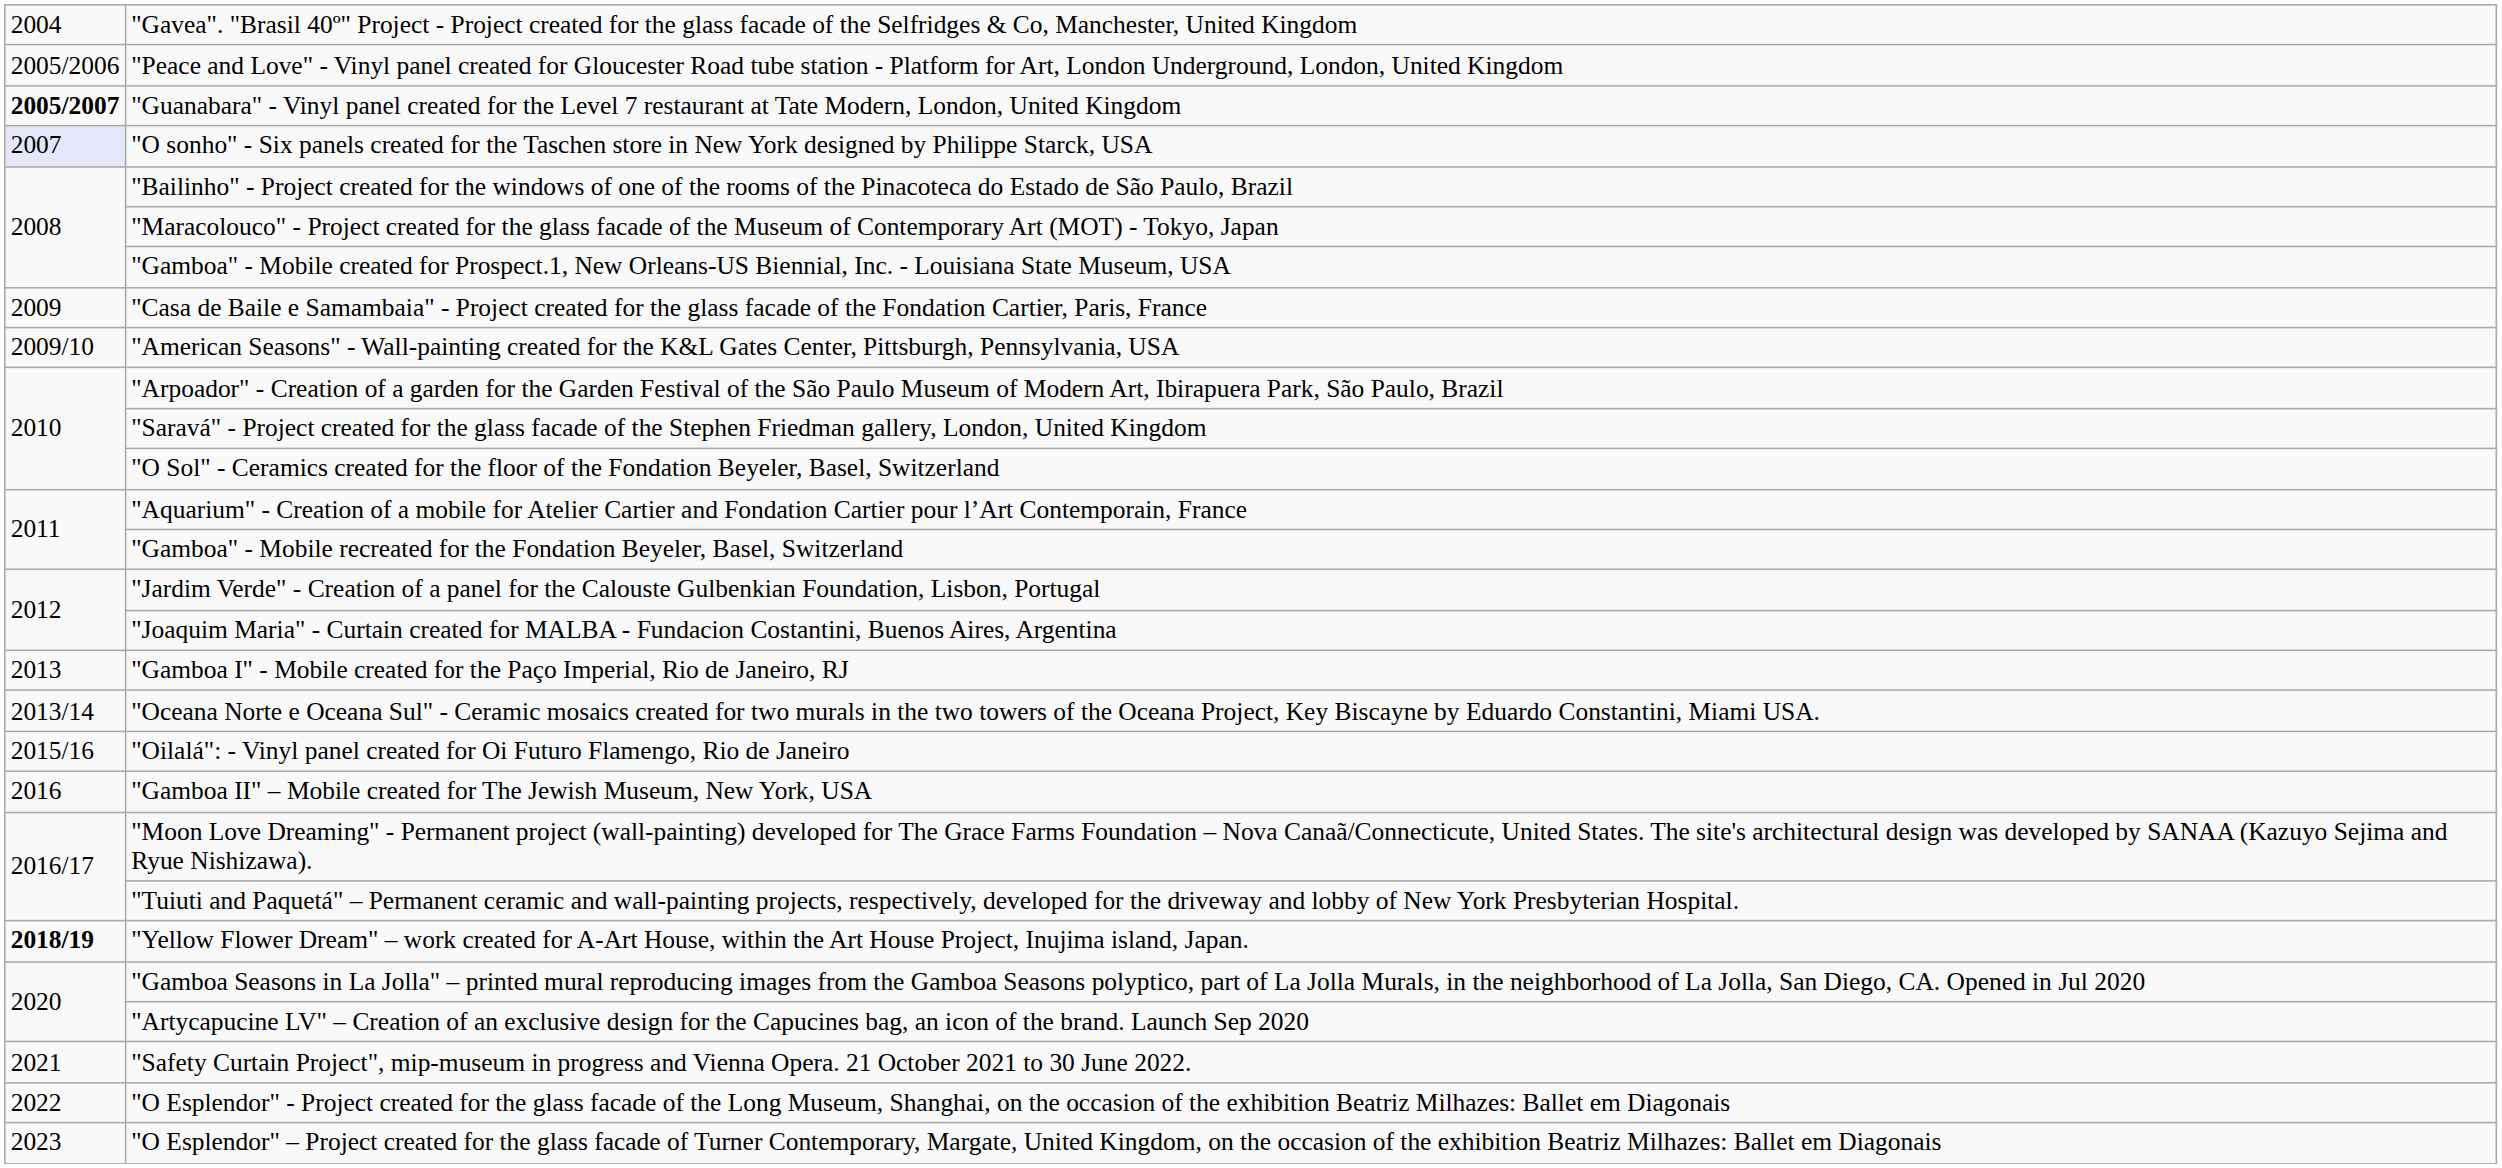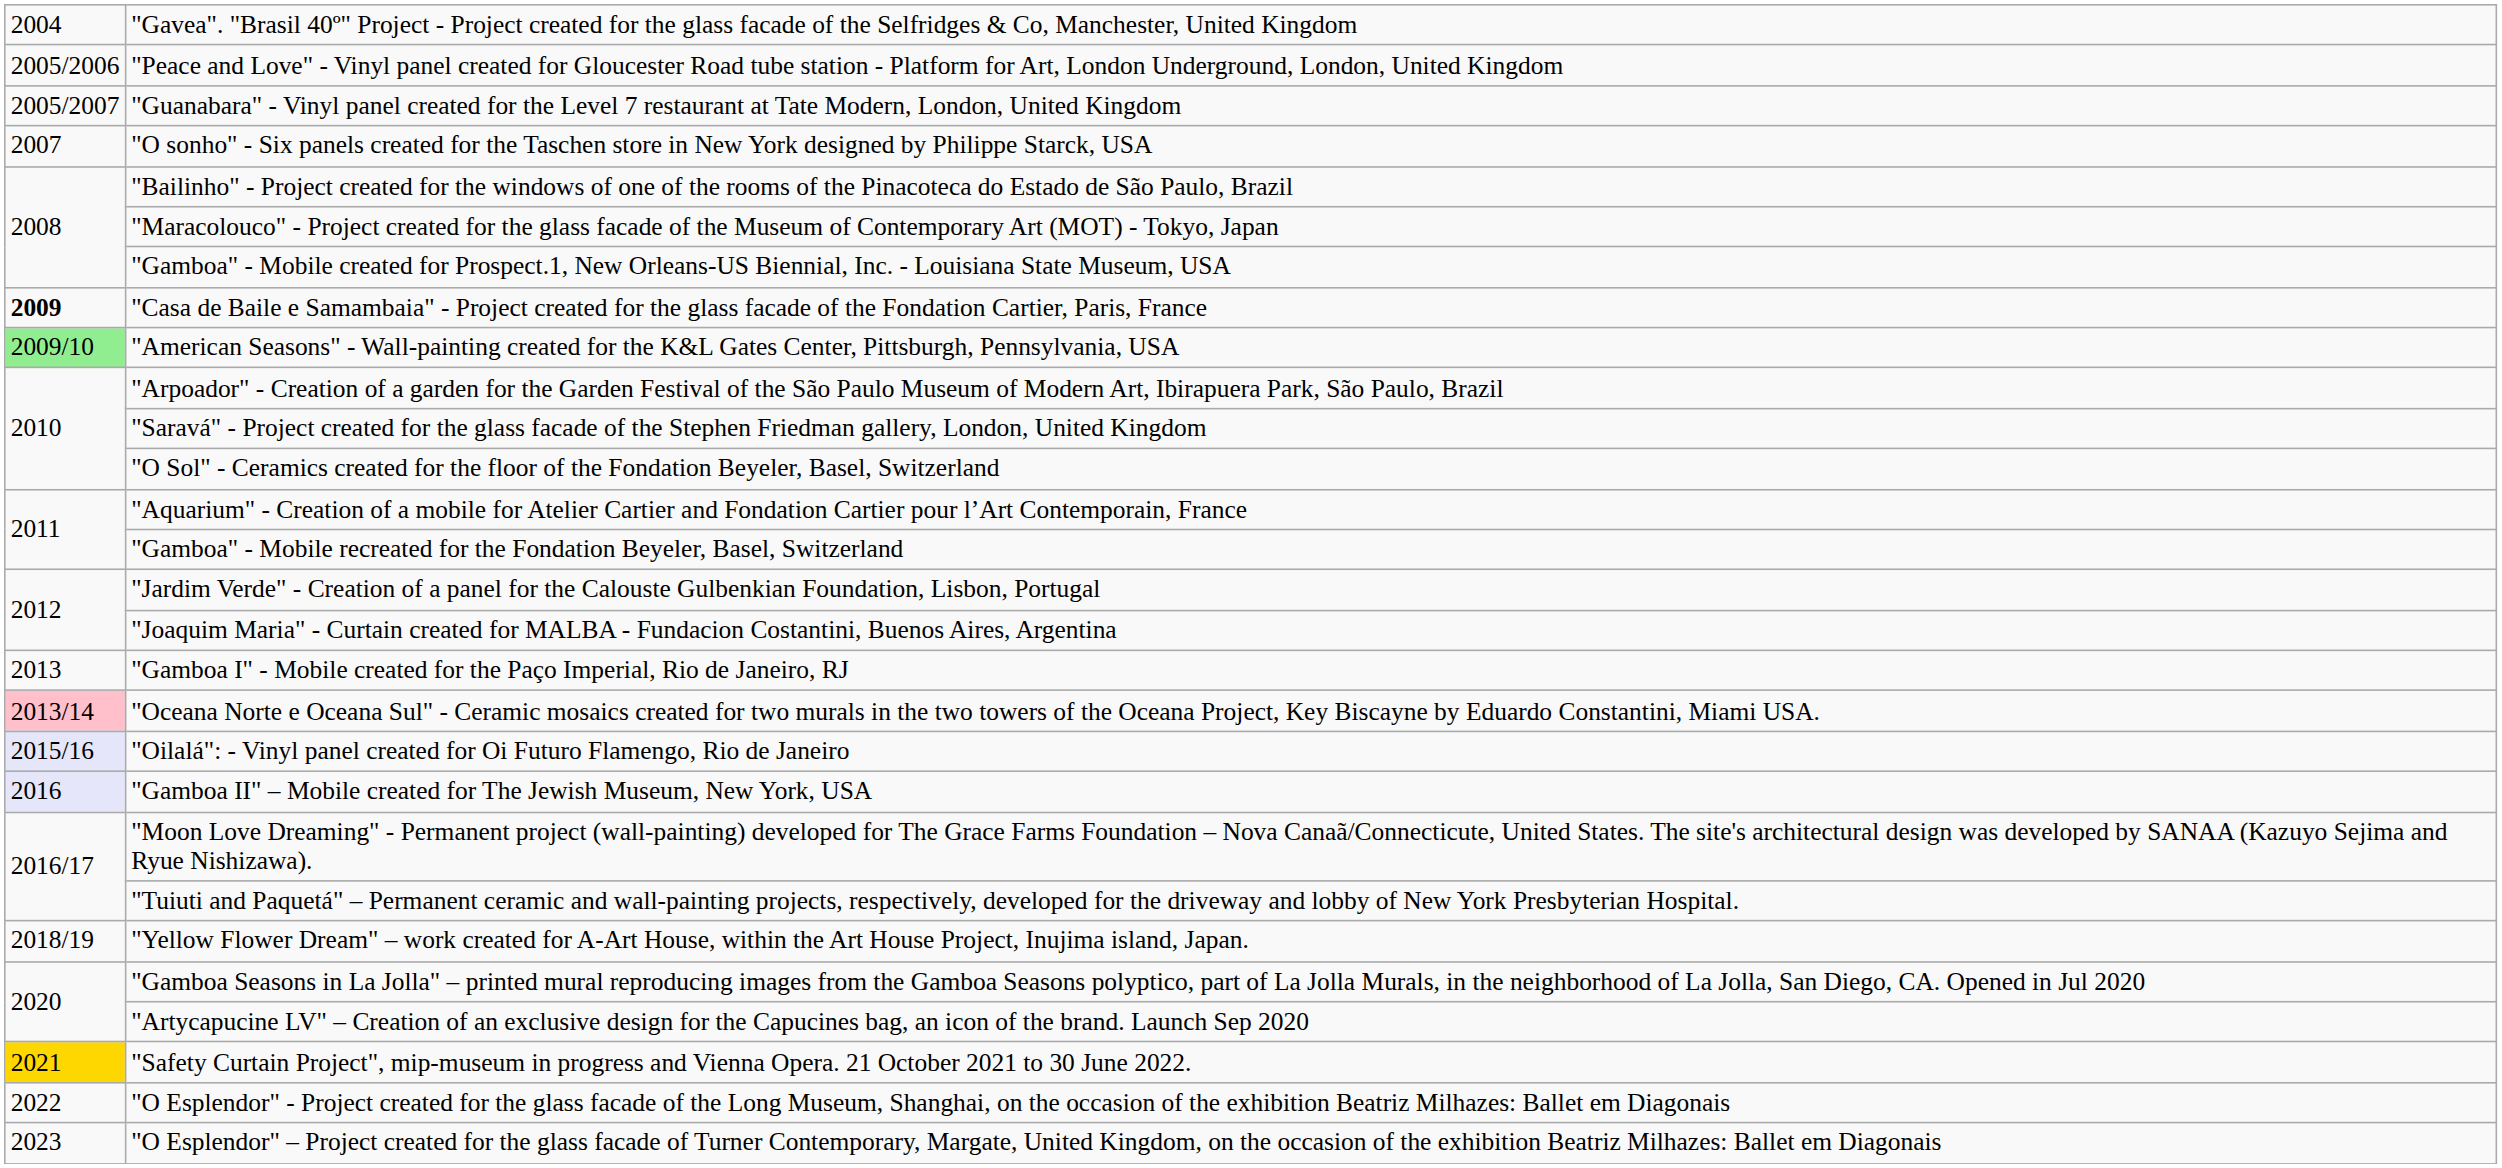row 3 | column 1: bold -> normal
row 4 | column 1: lavender background -> no background
row 8 | column 1: normal -> bold
row 9 | column 1: no background -> lightgreen background
row 18 | column 1: no background -> pink background
row 19 | column 1: no background -> lavender background
row 20 | column 1: no background -> lavender background
row 23 | column 1: bold -> normal
row 26 | column 1: no background -> gold background
